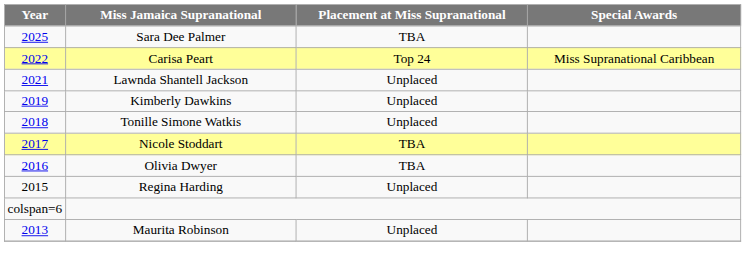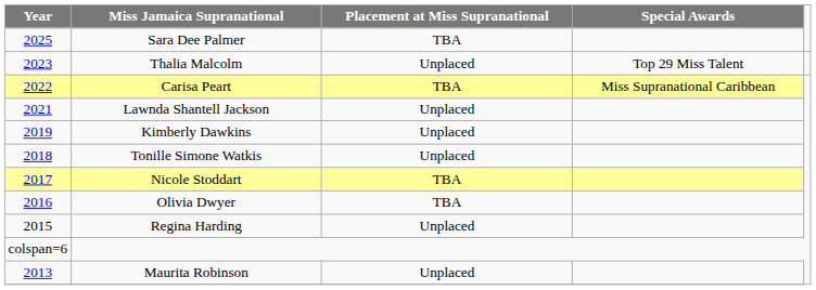+ row: 2023 | Thalia Malcolm | Unplaced | Top 29 Miss Talent
Carisa Peart | Placement at Miss Supranational: Top 24 -> TBA
